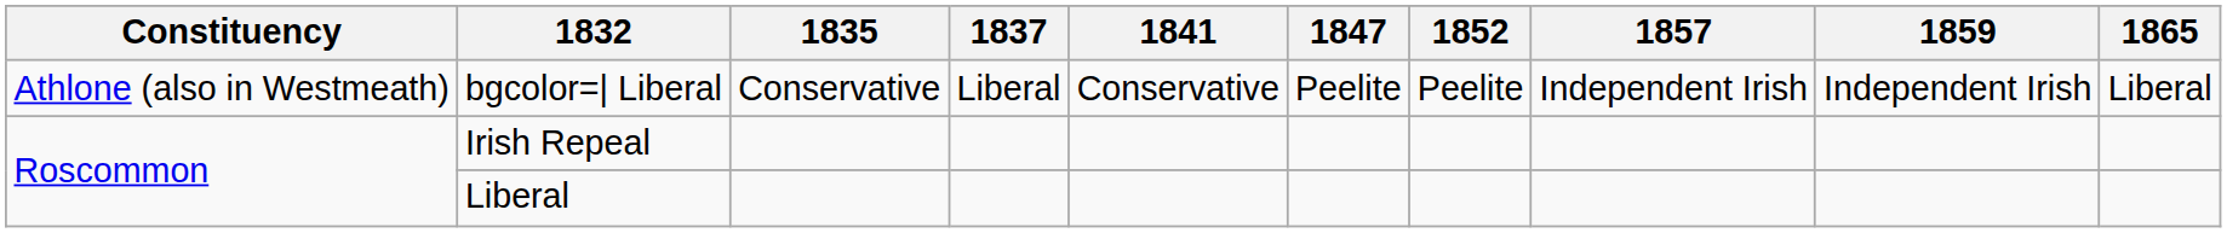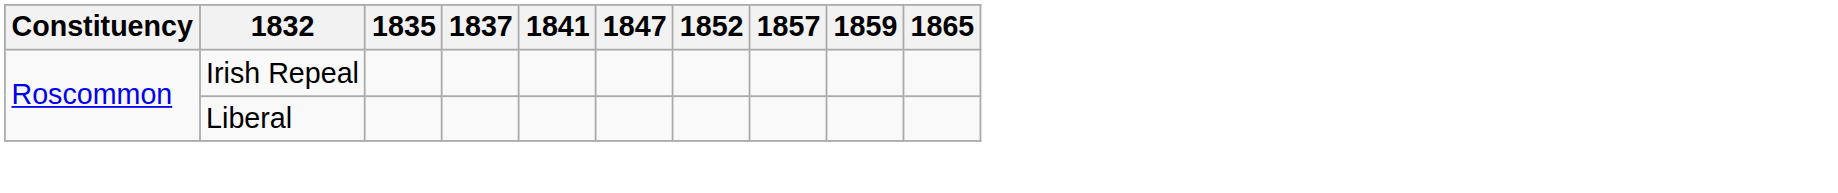- row: Athlone (also in Westmeath) | bgcolor=| Liberal | Conservative | Liberal | Conservative | Peelite | Peelite | Independent Irish | Independent Irish | Liberal
